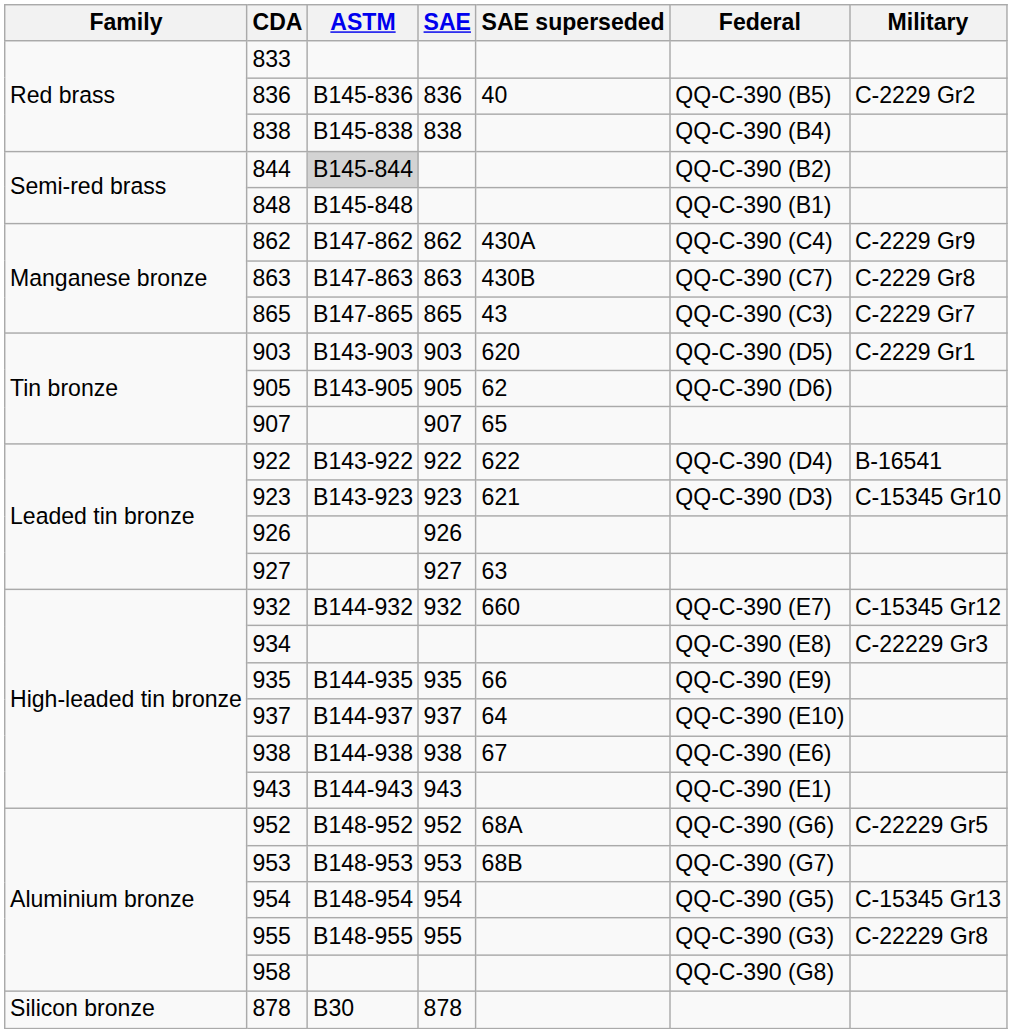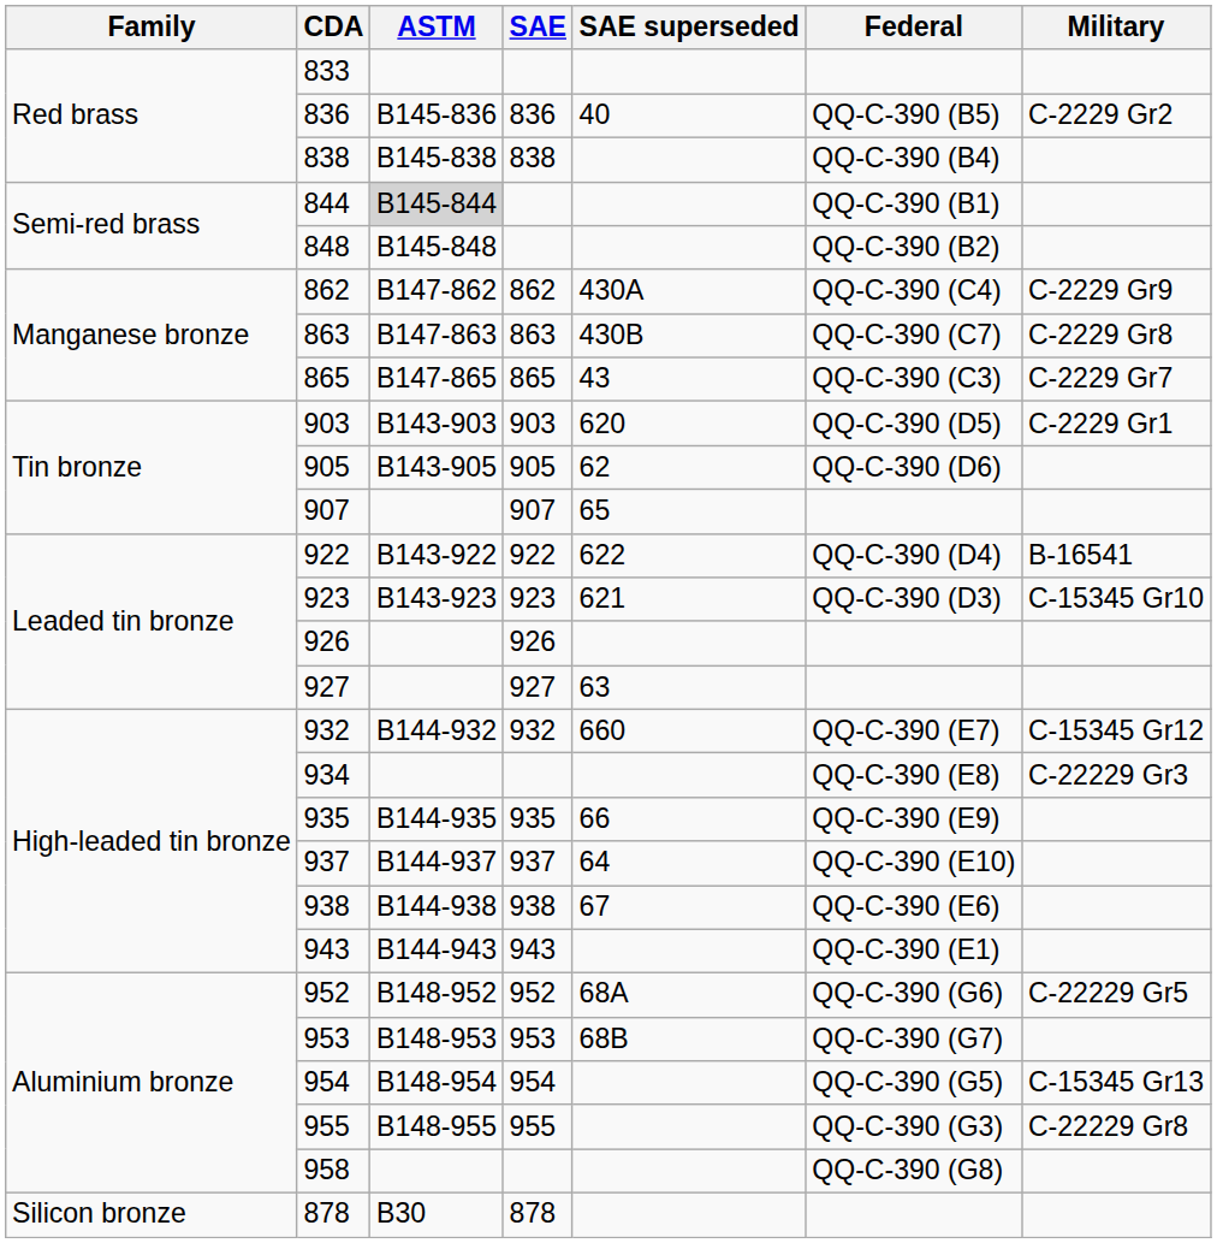844 | Federal: QQ-C-390 (B2) -> QQ-C-390 (B1)
848 | Federal: QQ-C-390 (B1) -> QQ-C-390 (B2)
